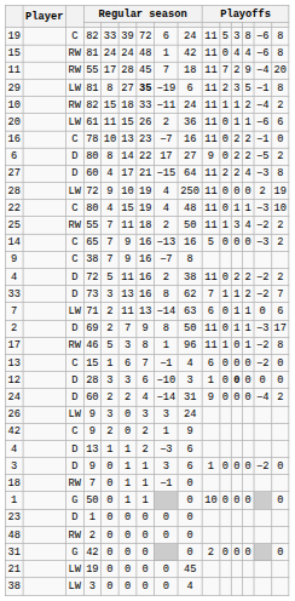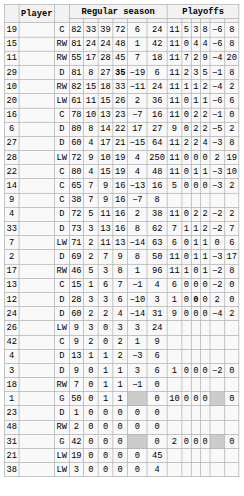29 | column 3: LW -> D
- row: 25 | RW | 55 | 7 | 11 | 18 | 2 | 50 | 11 | 1 | 3 | 4 | −2 | 2
12 | column 14: 0 -> 2
